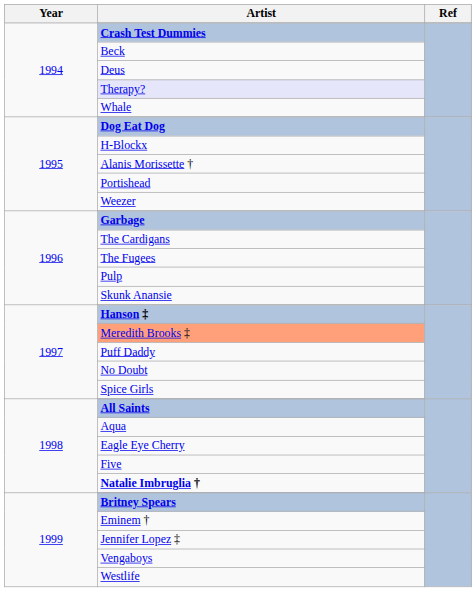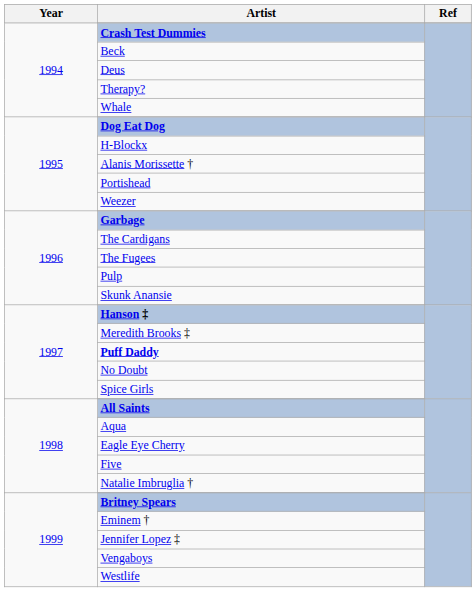Therapy? | Artist: lavender background -> no background
Meredith Brooks ‡ | Artist: lightsalmon background -> no background
Puff Daddy | Artist: normal -> bold
Natalie Imbruglia † | Artist: bold -> normal
